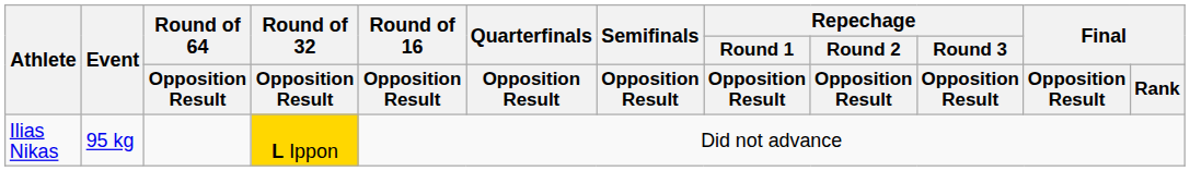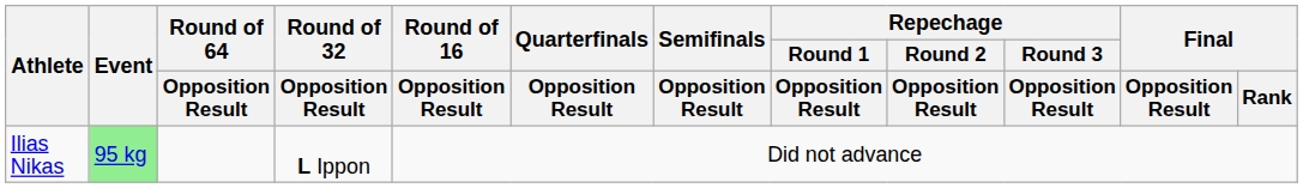Ilias Nikas | Event: no background -> lightgreen background
Ilias Nikas | Round of 32 / Opposition Result: gold background -> no background
